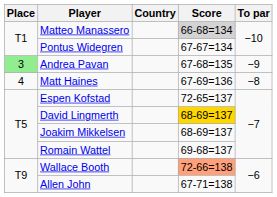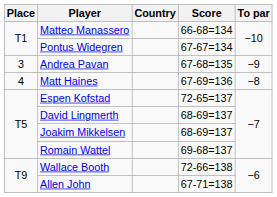Matteo Manassero | Score: lightgrey background -> no background
Andrea Pavan | Place: lightgreen background -> no background
David Lingmerth | Score: gold background -> no background
Wallace Booth | Score: lightsalmon background -> no background
